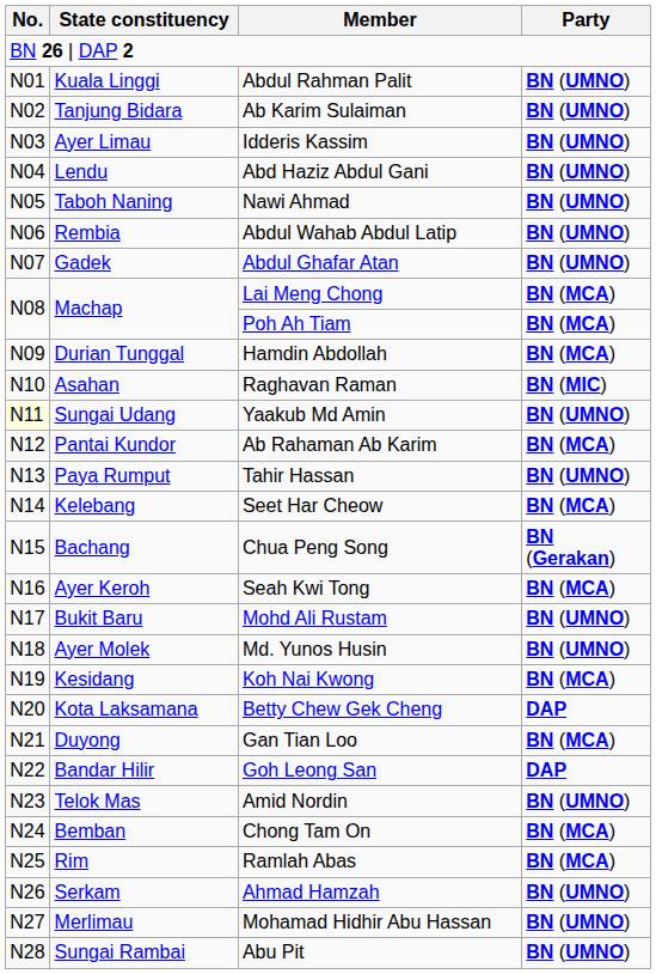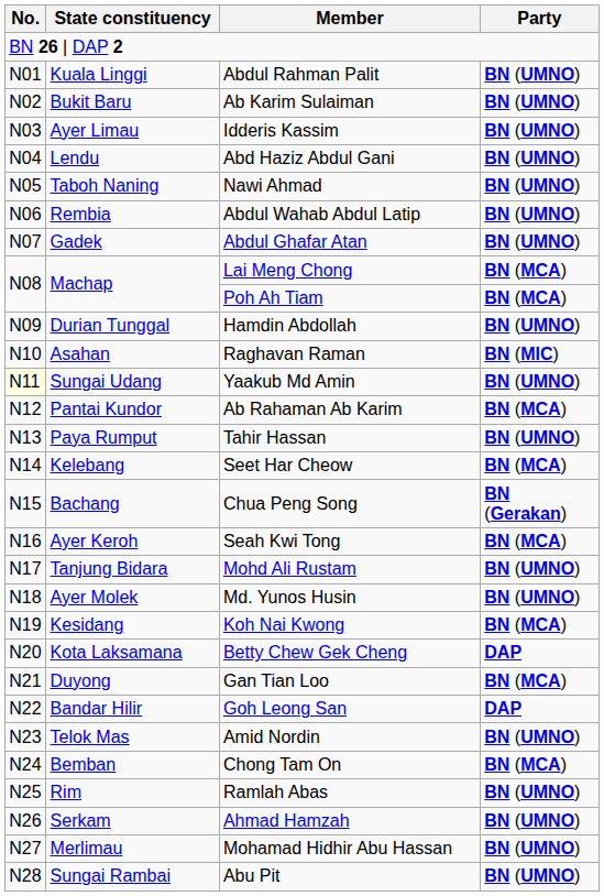Ab Karim Sulaiman | State constituency: Tanjung Bidara -> Bukit Baru
Hamdin Abdollah | Party: BN (MCA) -> BN (UMNO)
Mohd Ali Rustam | State constituency: Bukit Baru -> Tanjung Bidara
Ramlah Abas | Party: BN (MCA) -> BN (UMNO)
